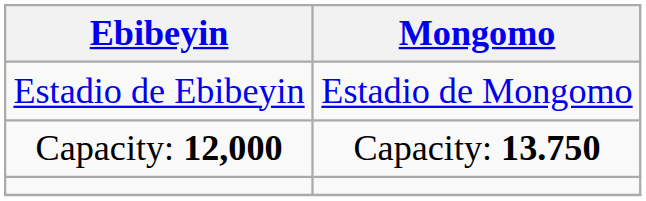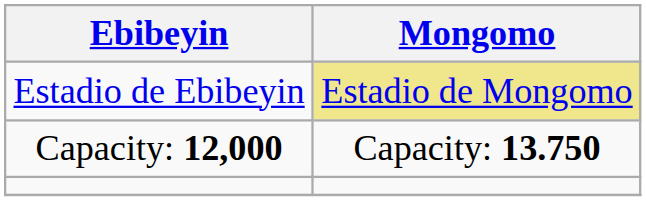row 2 | Mongomo: no background -> khaki background
